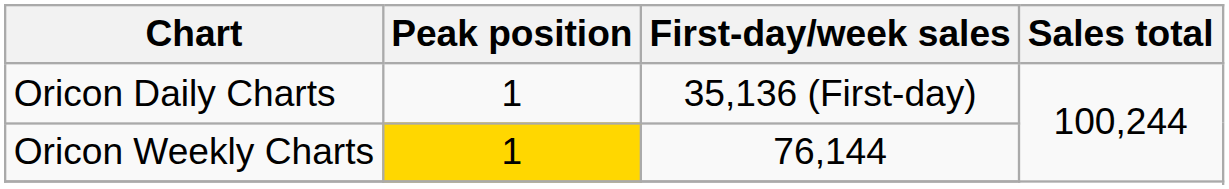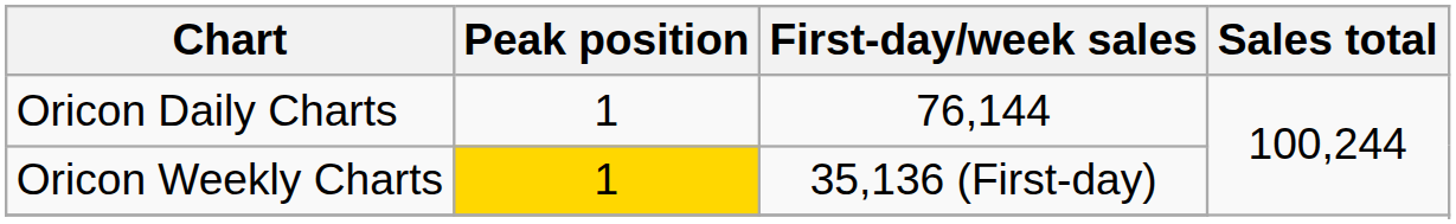Oricon Daily Charts | First-day/week sales: 35,136 (First-day) -> 76,144
Oricon Weekly Charts | First-day/week sales: 76,144 -> 35,136 (First-day)
